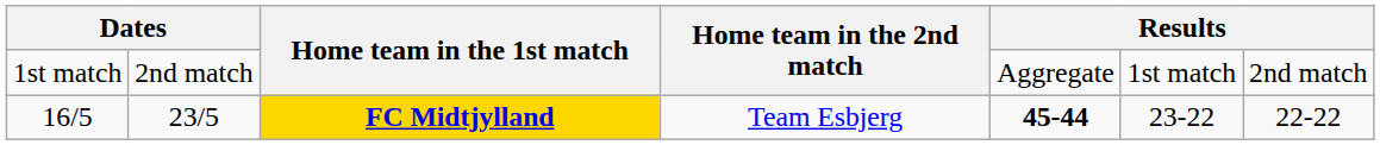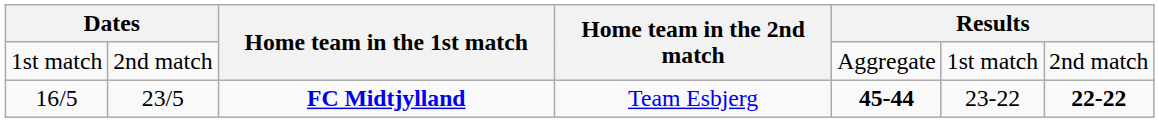16/5 | Home team in the 1st match: gold background -> no background
16/5 | column 7: normal -> bold
